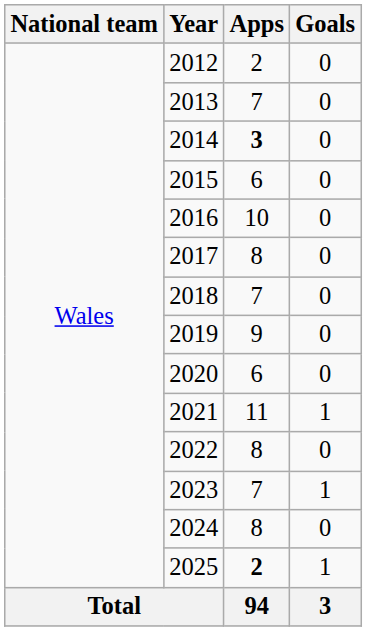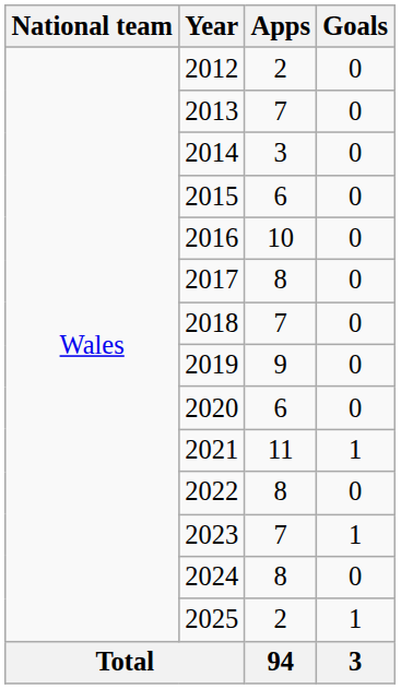2014 | Apps: bold -> normal
2025 | Apps: bold -> normal
